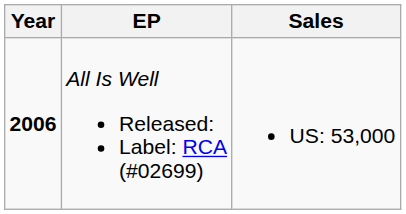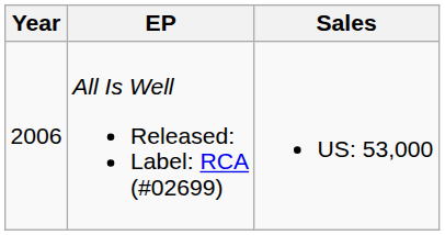row 2 | Year: bold -> normal
